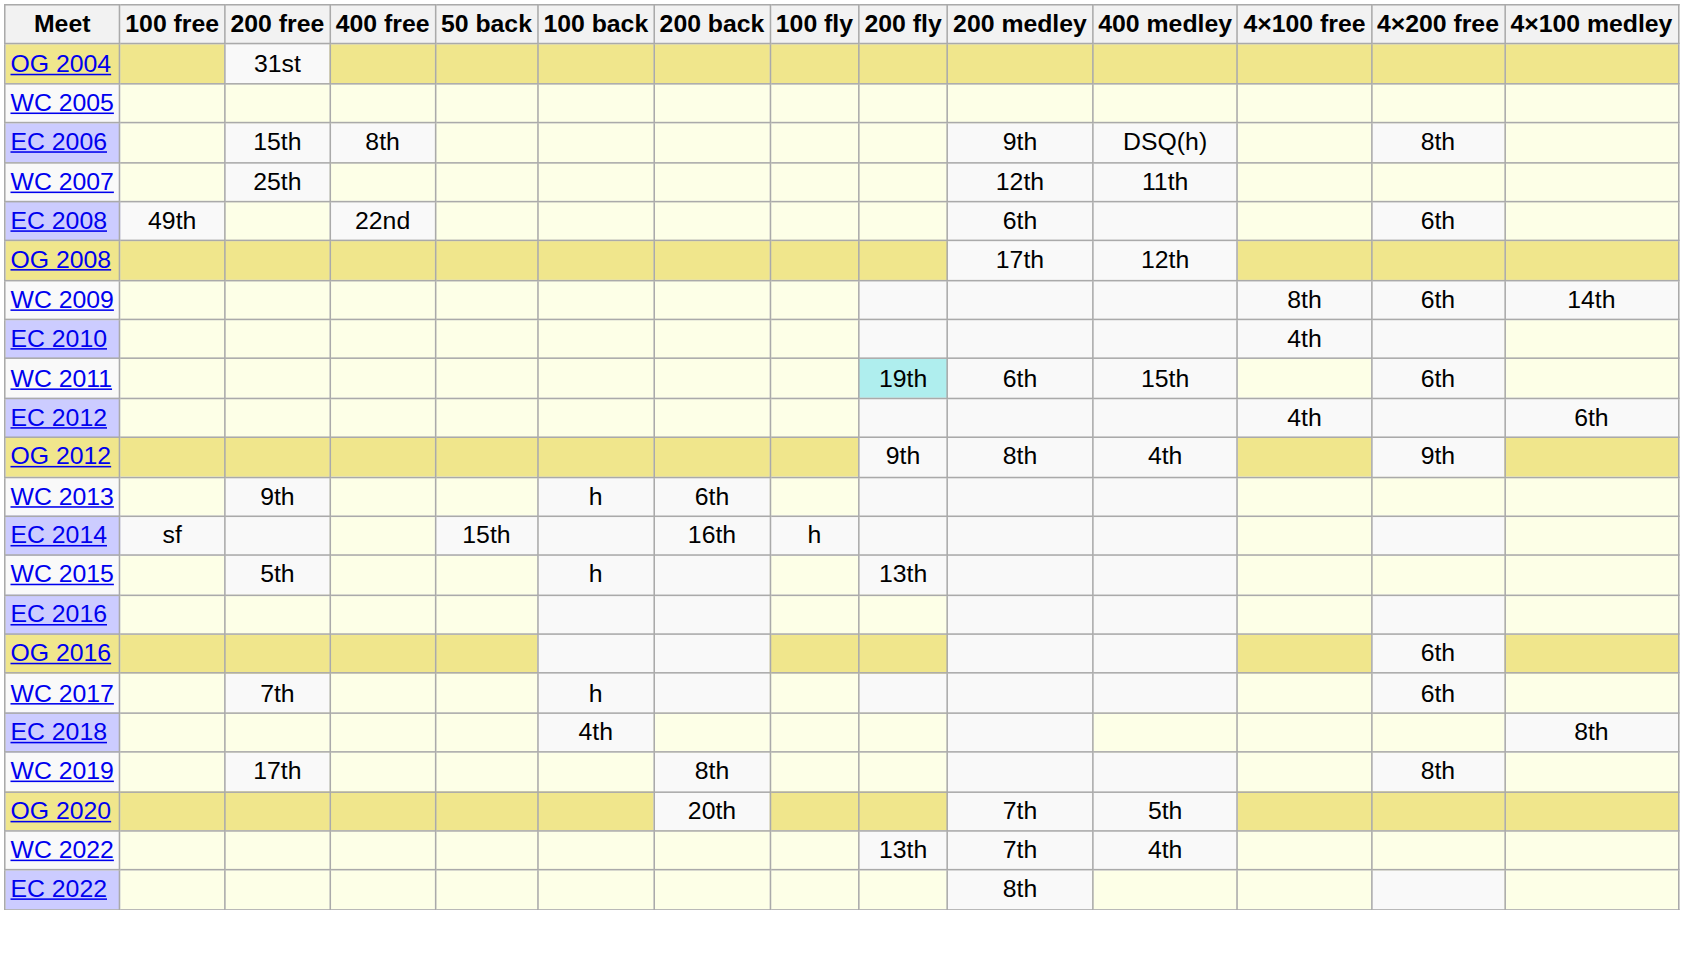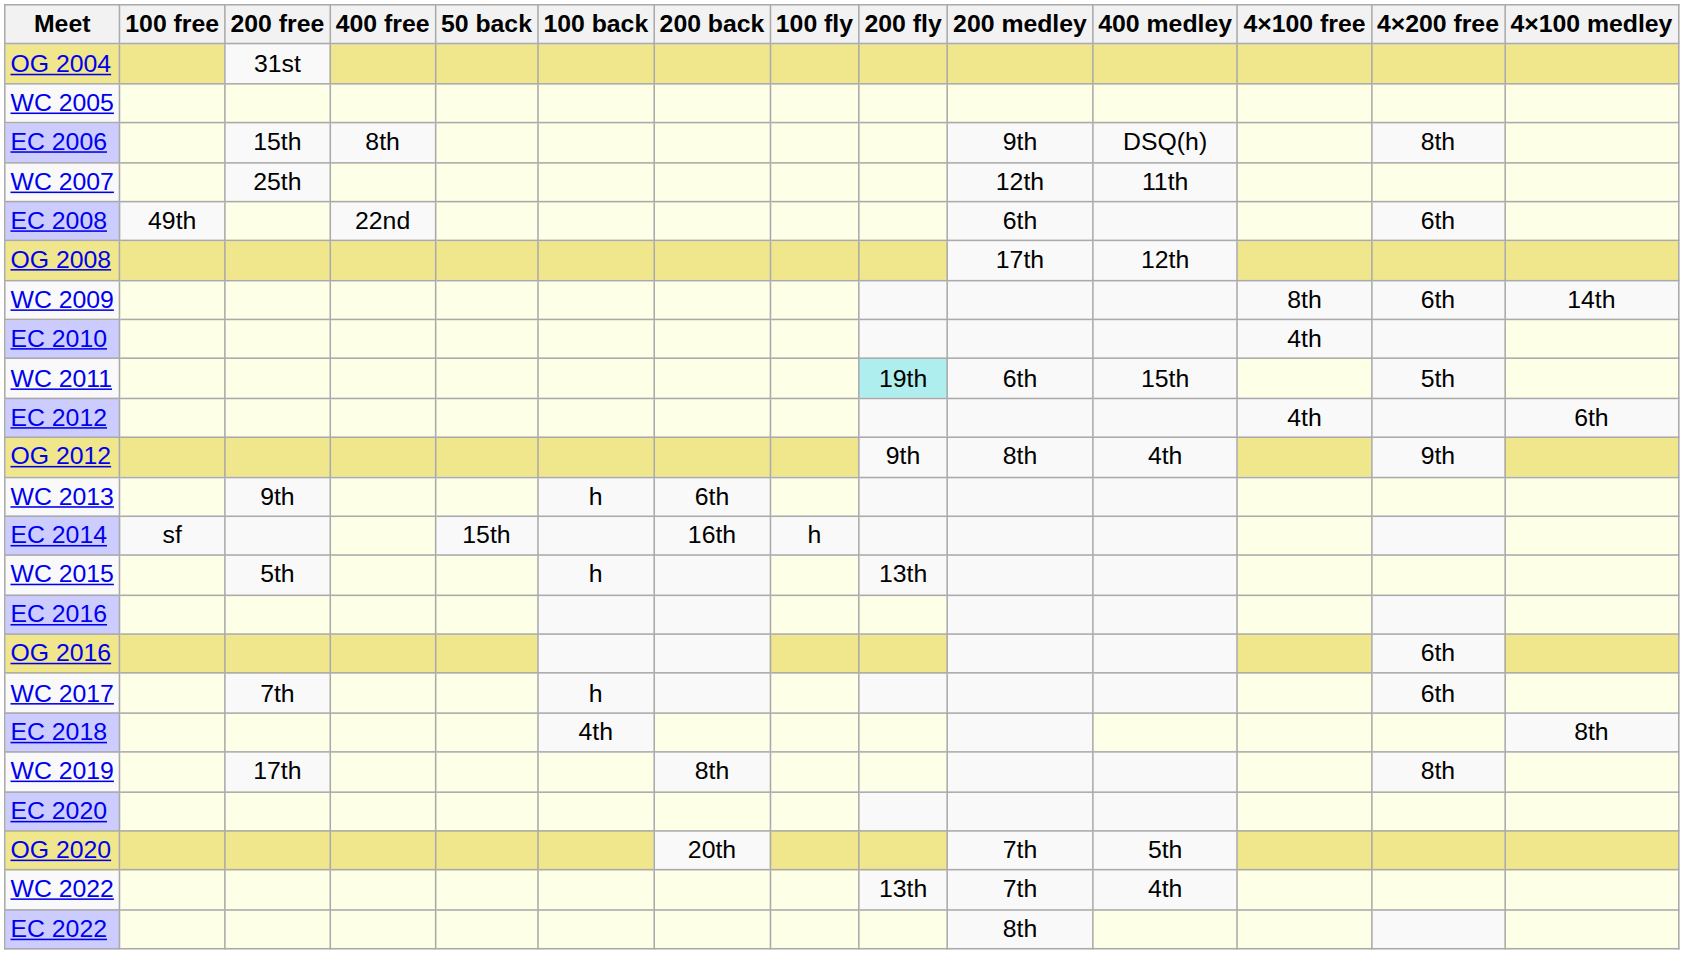WC 2011 | 4×200 free: 6th -> 5th
+ row: EC 2020
